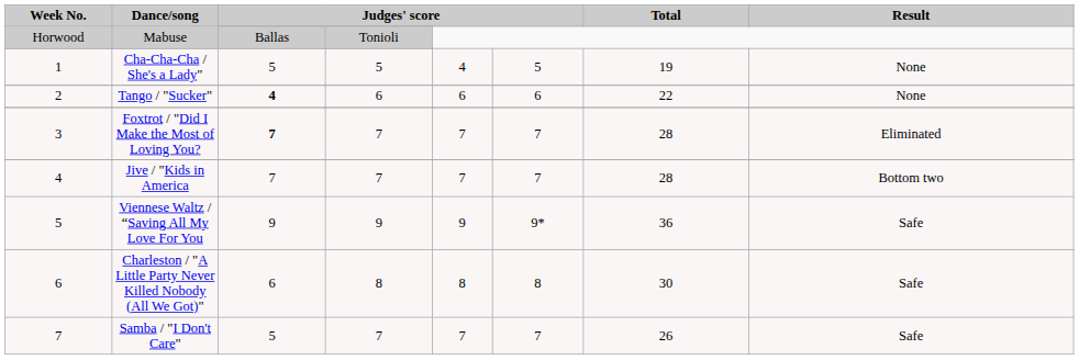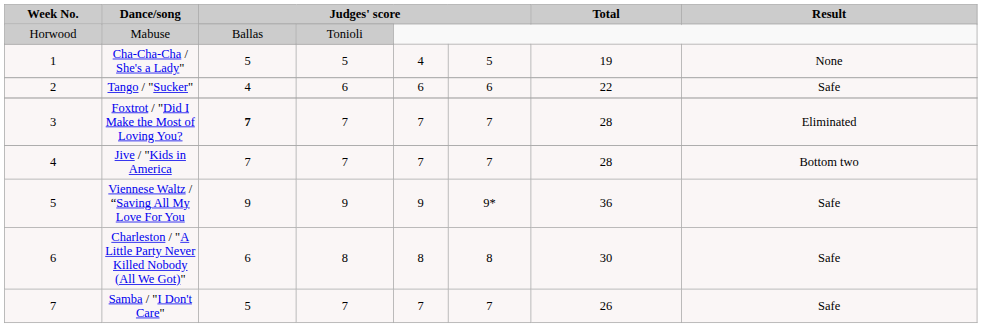Tango / "Sucker" | column 3: bold -> normal
Tango / "Sucker" | Result: None -> Safe
